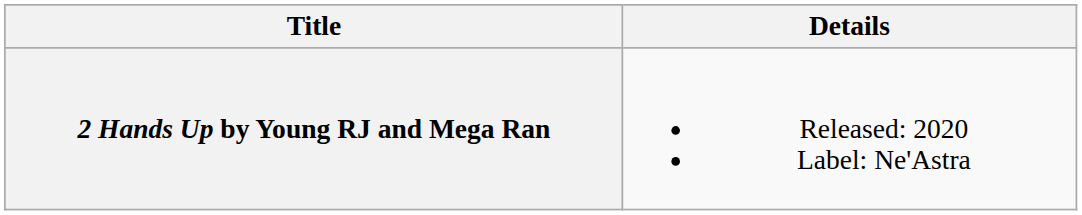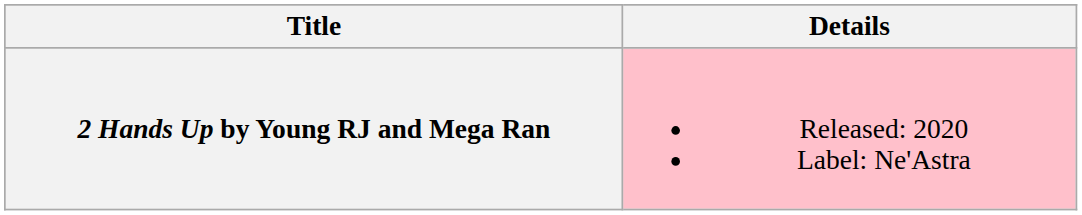2 Hands Up by Young RJ and Mega Ran | Details: no background -> pink background
